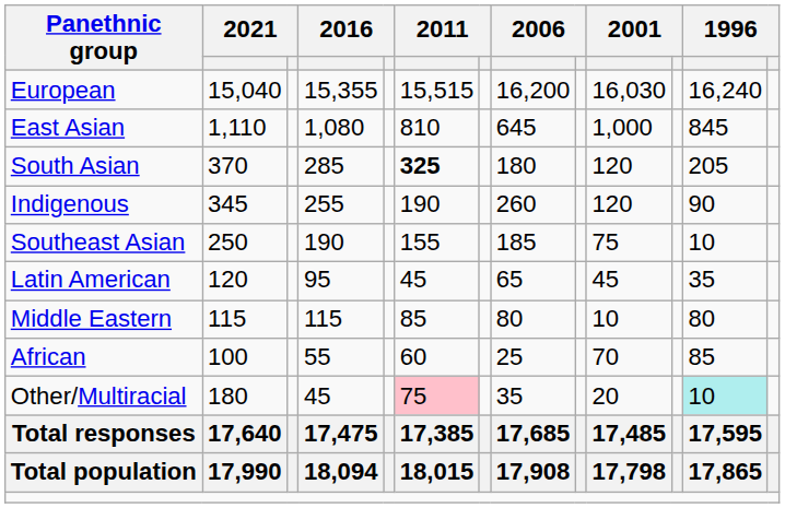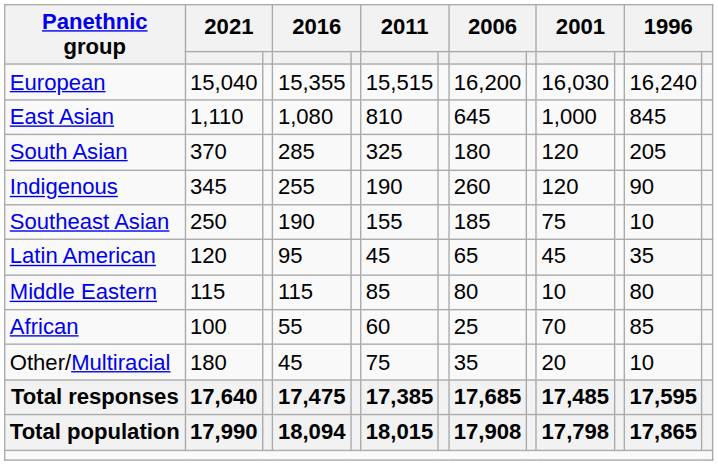South Asian | column 6: bold -> normal
Other/Multiracial | column 6: pink background -> no background
Other/Multiracial | column 12: paleturquoise background -> no background
